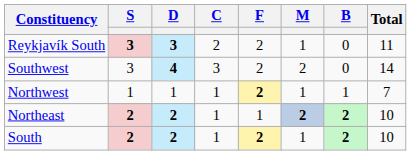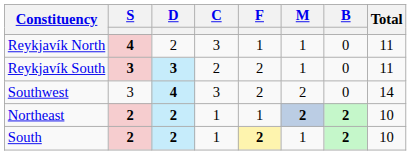+ row: Reykjavík North | 4 | 2 | 3 | 1 | 1 | 0 | 11
- row: Northwest | 1 | 1 | 1 | 2 | 1 | 1 | 7
